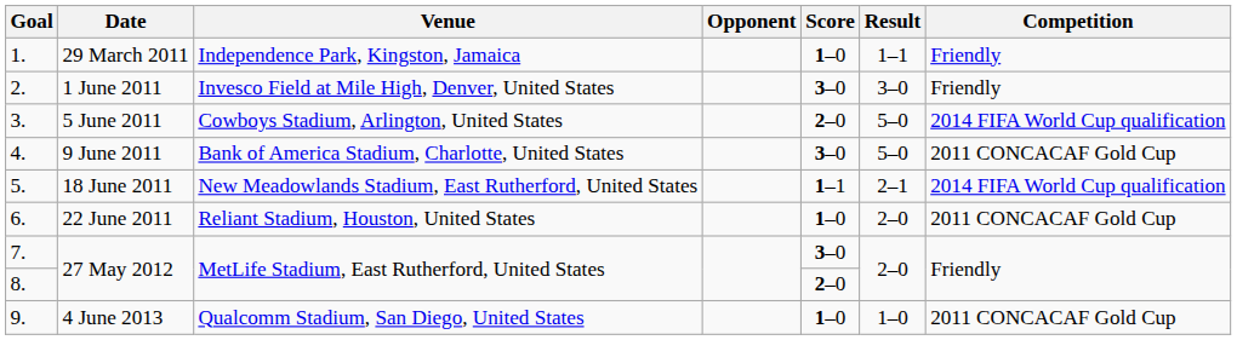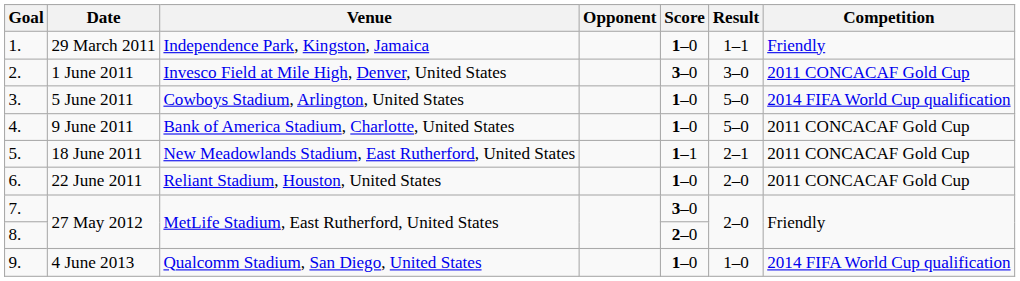2. | Competition: Friendly -> 2011 CONCACAF Gold Cup
3. | Score: 2–0 -> 1–0
4. | Score: 3–0 -> 1–0
5. | Competition: 2014 FIFA World Cup qualification -> 2011 CONCACAF Gold Cup
9. | Competition: 2011 CONCACAF Gold Cup -> 2014 FIFA World Cup qualification
